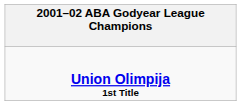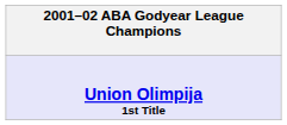row 2 | column 1: no background -> lavender background
